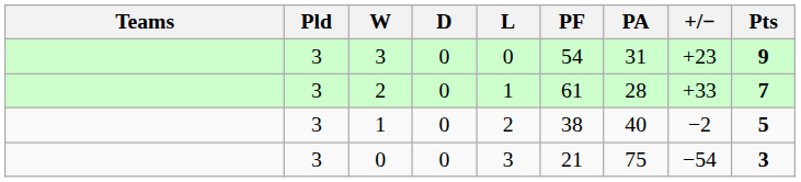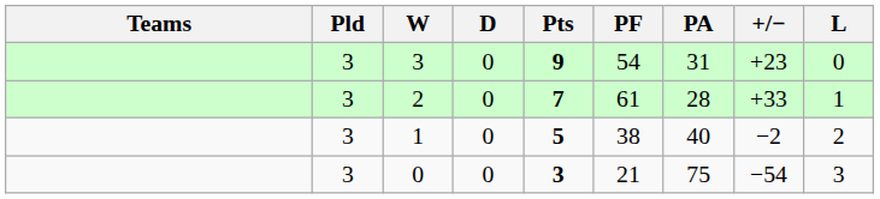columns swapped: L <-> Pts
